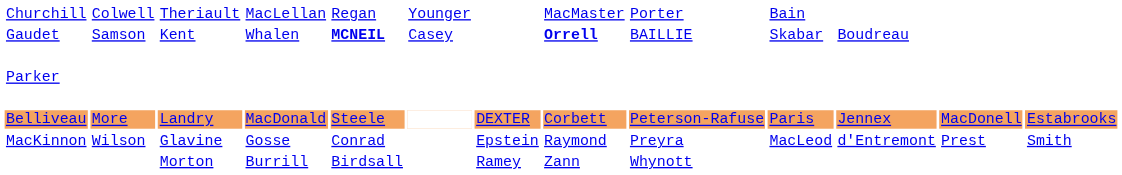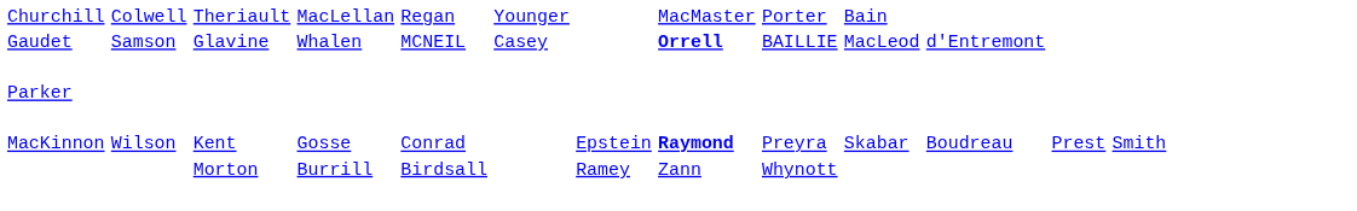Gaudet | column 3: Kent -> Glavine
Gaudet | column 5: bold -> normal
Gaudet | column 10: Skabar -> MacLeod
Gaudet | column 11: Boudreau -> d'Entremont
- row: Belliveau | More | Landry | MacDonald | Steele | **** | DEXTER | Corbett | Peterson-Rafuse | Paris | Jennex | MacDonell | Estabrooks
MacKinnon | column 3: Glavine -> Kent
MacKinnon | column 8: normal -> bold
MacKinnon | column 10: MacLeod -> Skabar
MacKinnon | column 11: d'Entremont -> Boudreau
